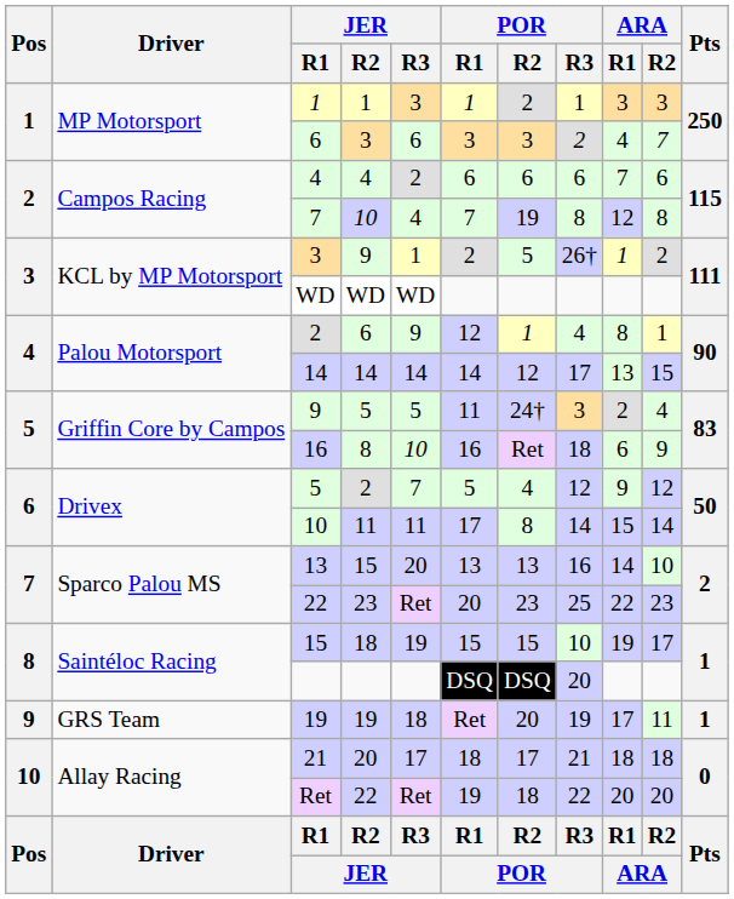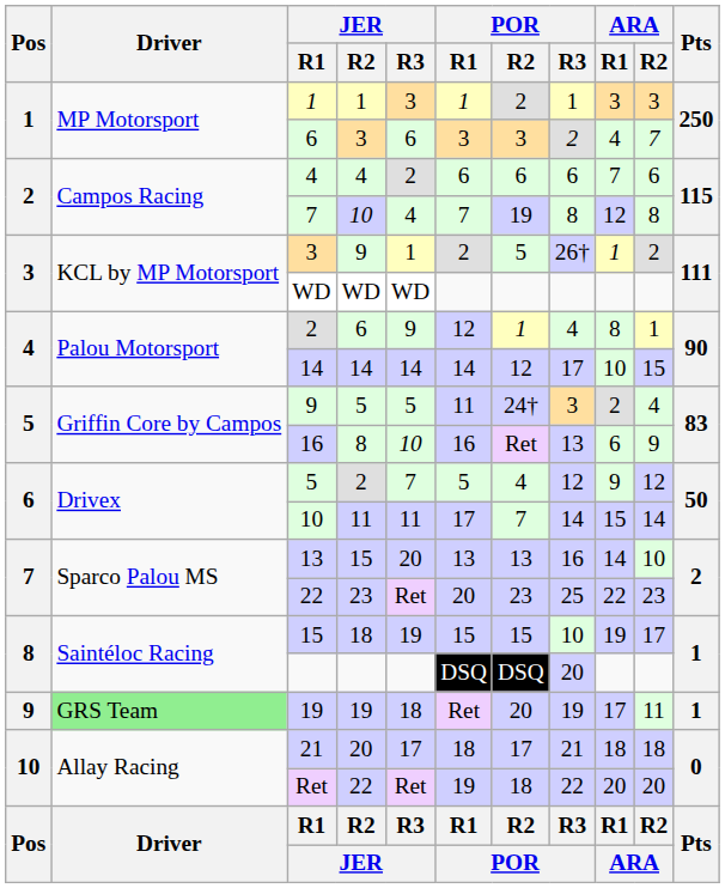row 10 | ARA / R1: 13 -> 10
row 12 | POR / R3: 18 -> 13
row 14 | POR / R2: 8 -> 7
row 19 | Driver: no background -> lightgreen background
